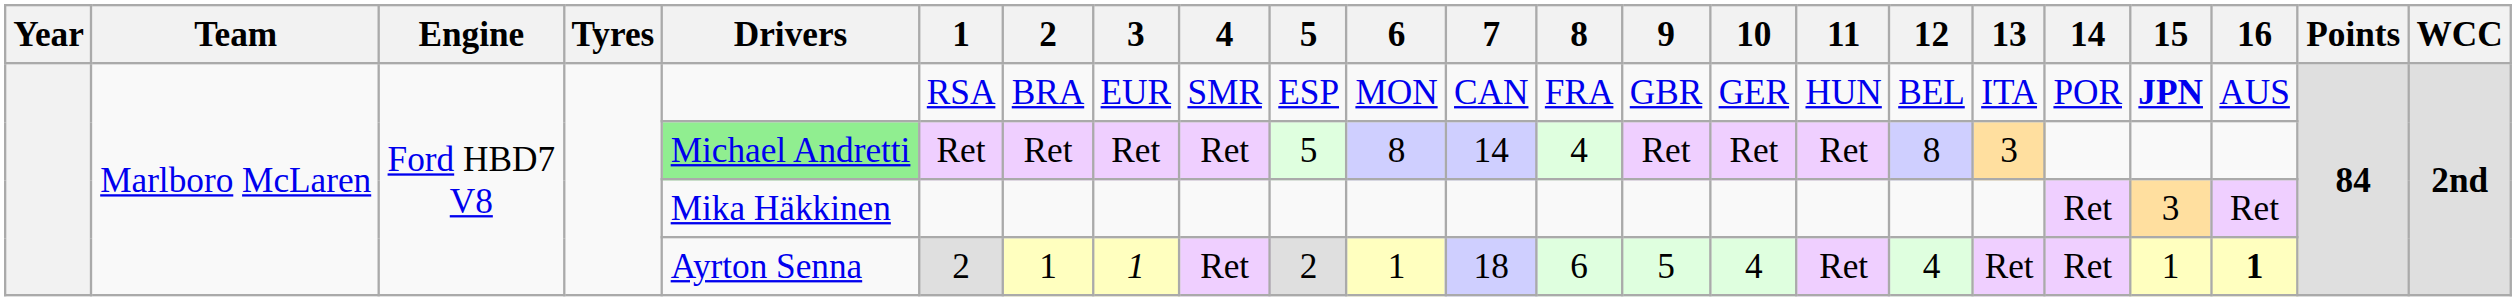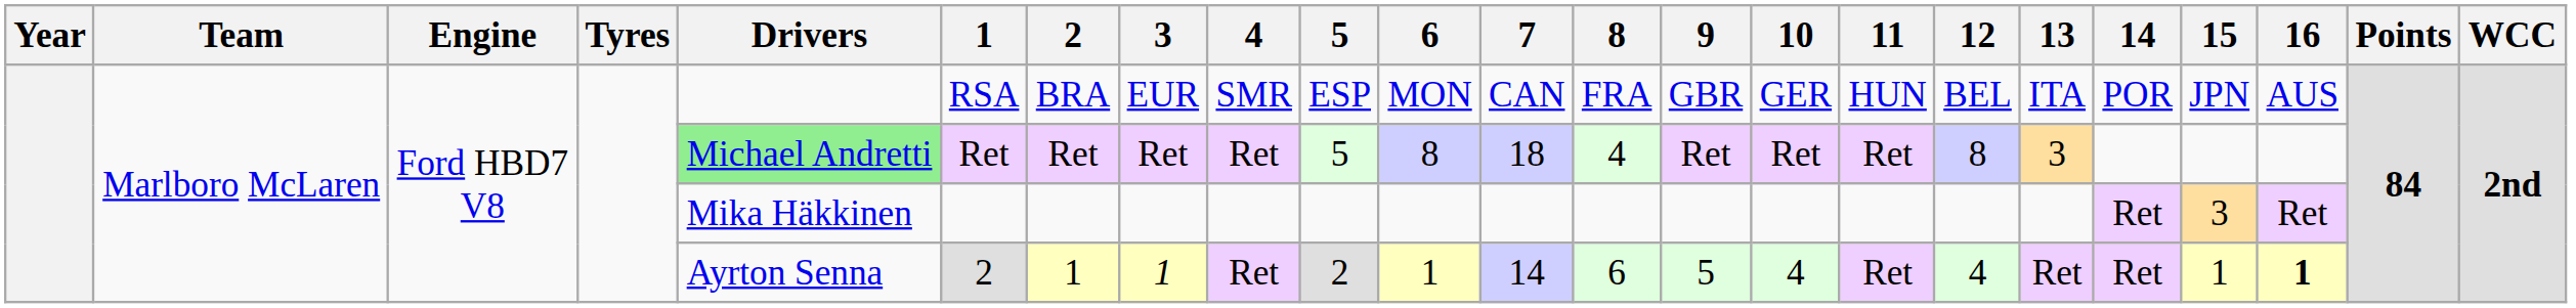row 2 | 15: bold -> normal
row 3 | 7: 14 -> 18
row 5 | 7: 18 -> 14
